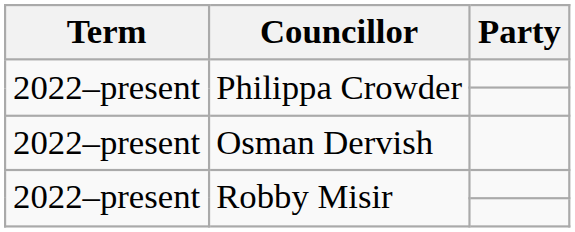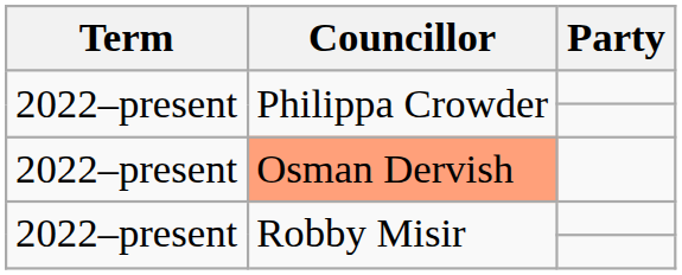Osman Dervish | Councillor: no background -> lightsalmon background
